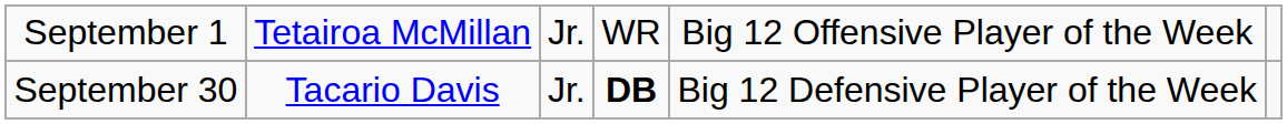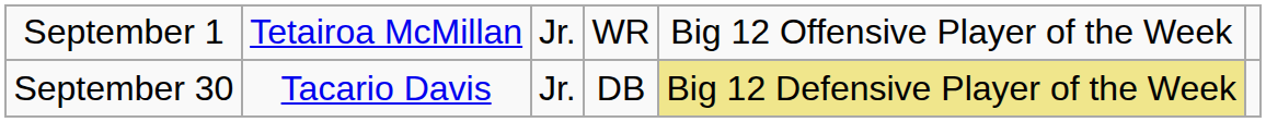September 30 | column 4: bold -> normal
September 30 | column 5: no background -> khaki background
